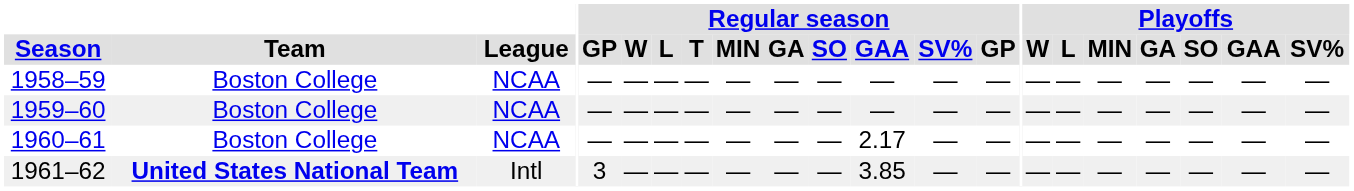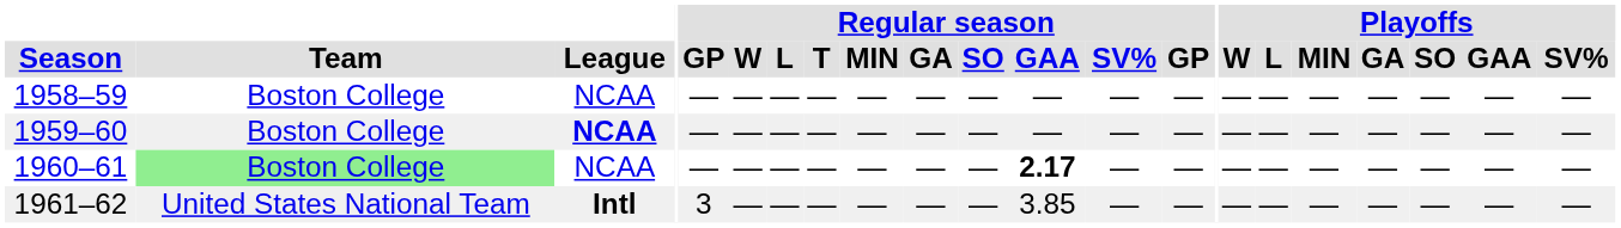1959–60 | League: normal -> bold
1960–61 | Team: no background -> lightgreen background
1960–61 | Regular season / GAA: normal -> bold
1961–62 | Team: bold -> normal
1961–62 | League: normal -> bold
